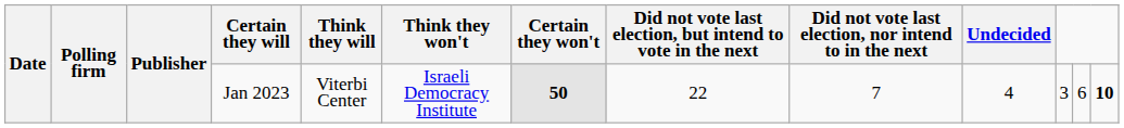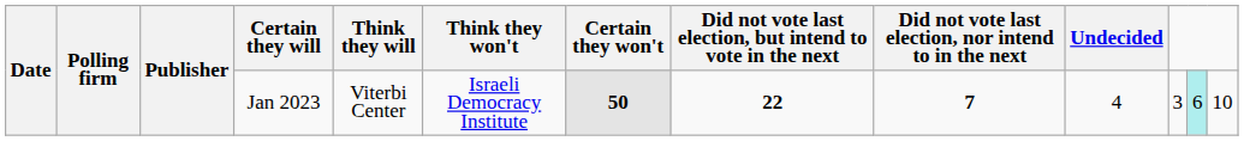row 2 | Did not vote last election, but intend to vote in the next: normal -> bold
row 2 | Did not vote last election, nor intend to in the next: normal -> bold
row 2 | column 12: no background -> paleturquoise background
row 2 | column 13: bold -> normal
